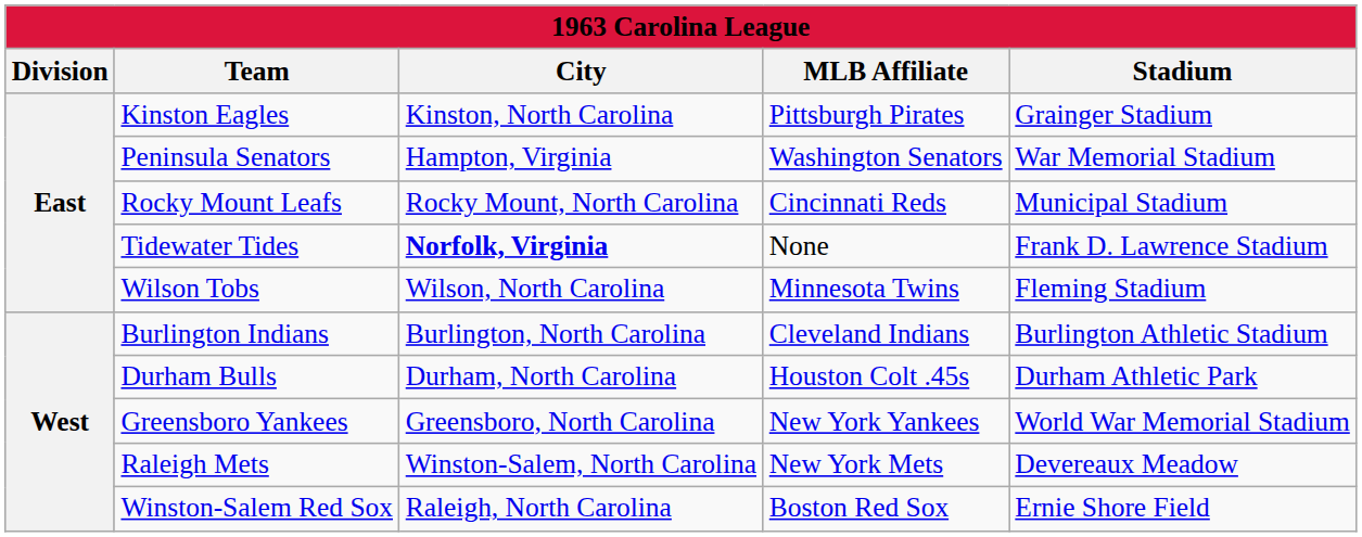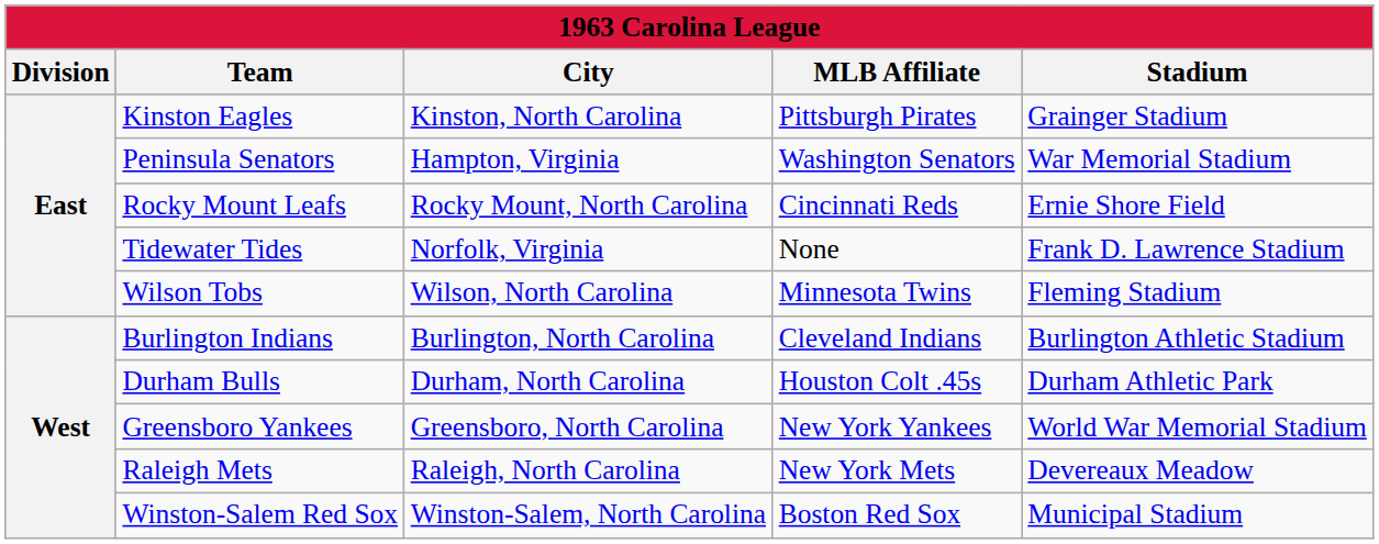Rocky Mount Leafs | Stadium: Municipal Stadium -> Ernie Shore Field
Tidewater Tides | City: bold -> normal
Raleigh Mets | City: Winston-Salem, North Carolina -> Raleigh, North Carolina
Winston-Salem Red Sox | City: Raleigh, North Carolina -> Winston-Salem, North Carolina
Winston-Salem Red Sox | Stadium: Ernie Shore Field -> Municipal Stadium
